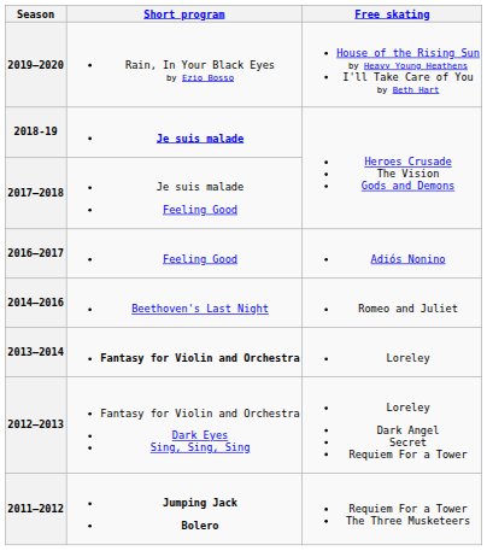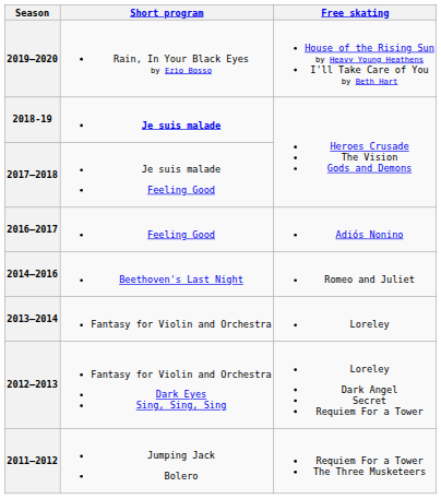2013–2014 | Short program: bold -> normal
2011–2012 | Short program: bold -> normal
